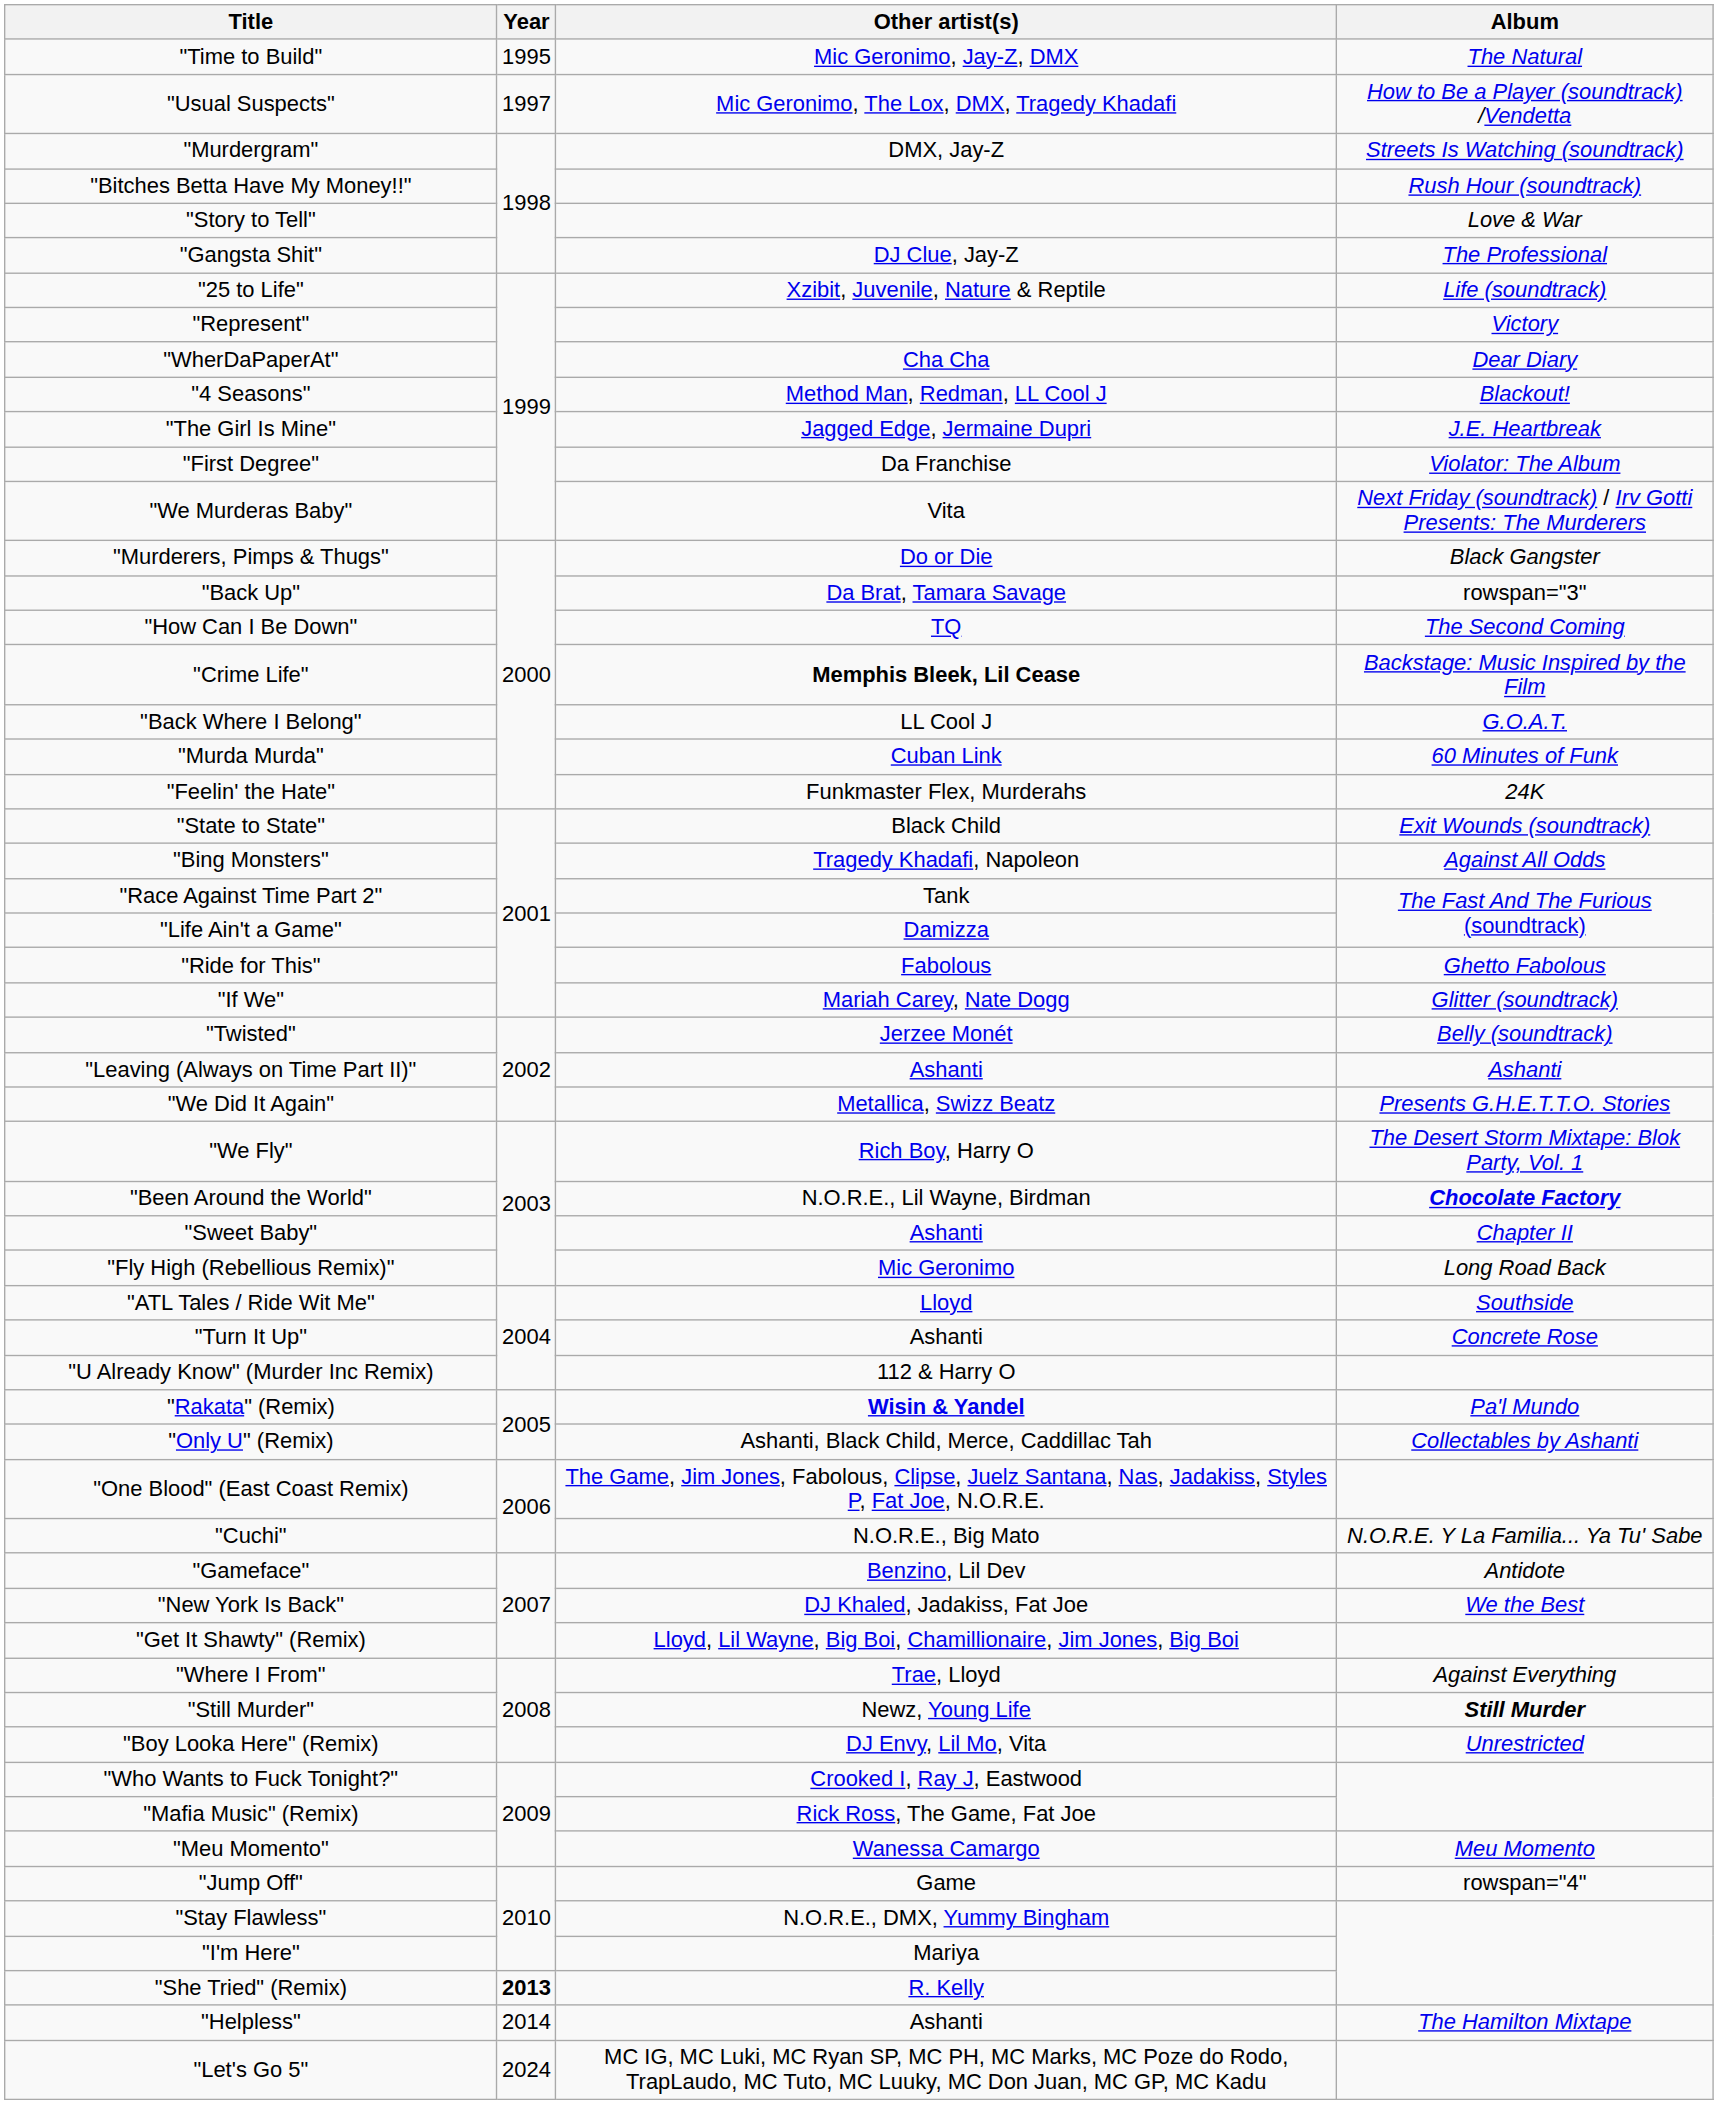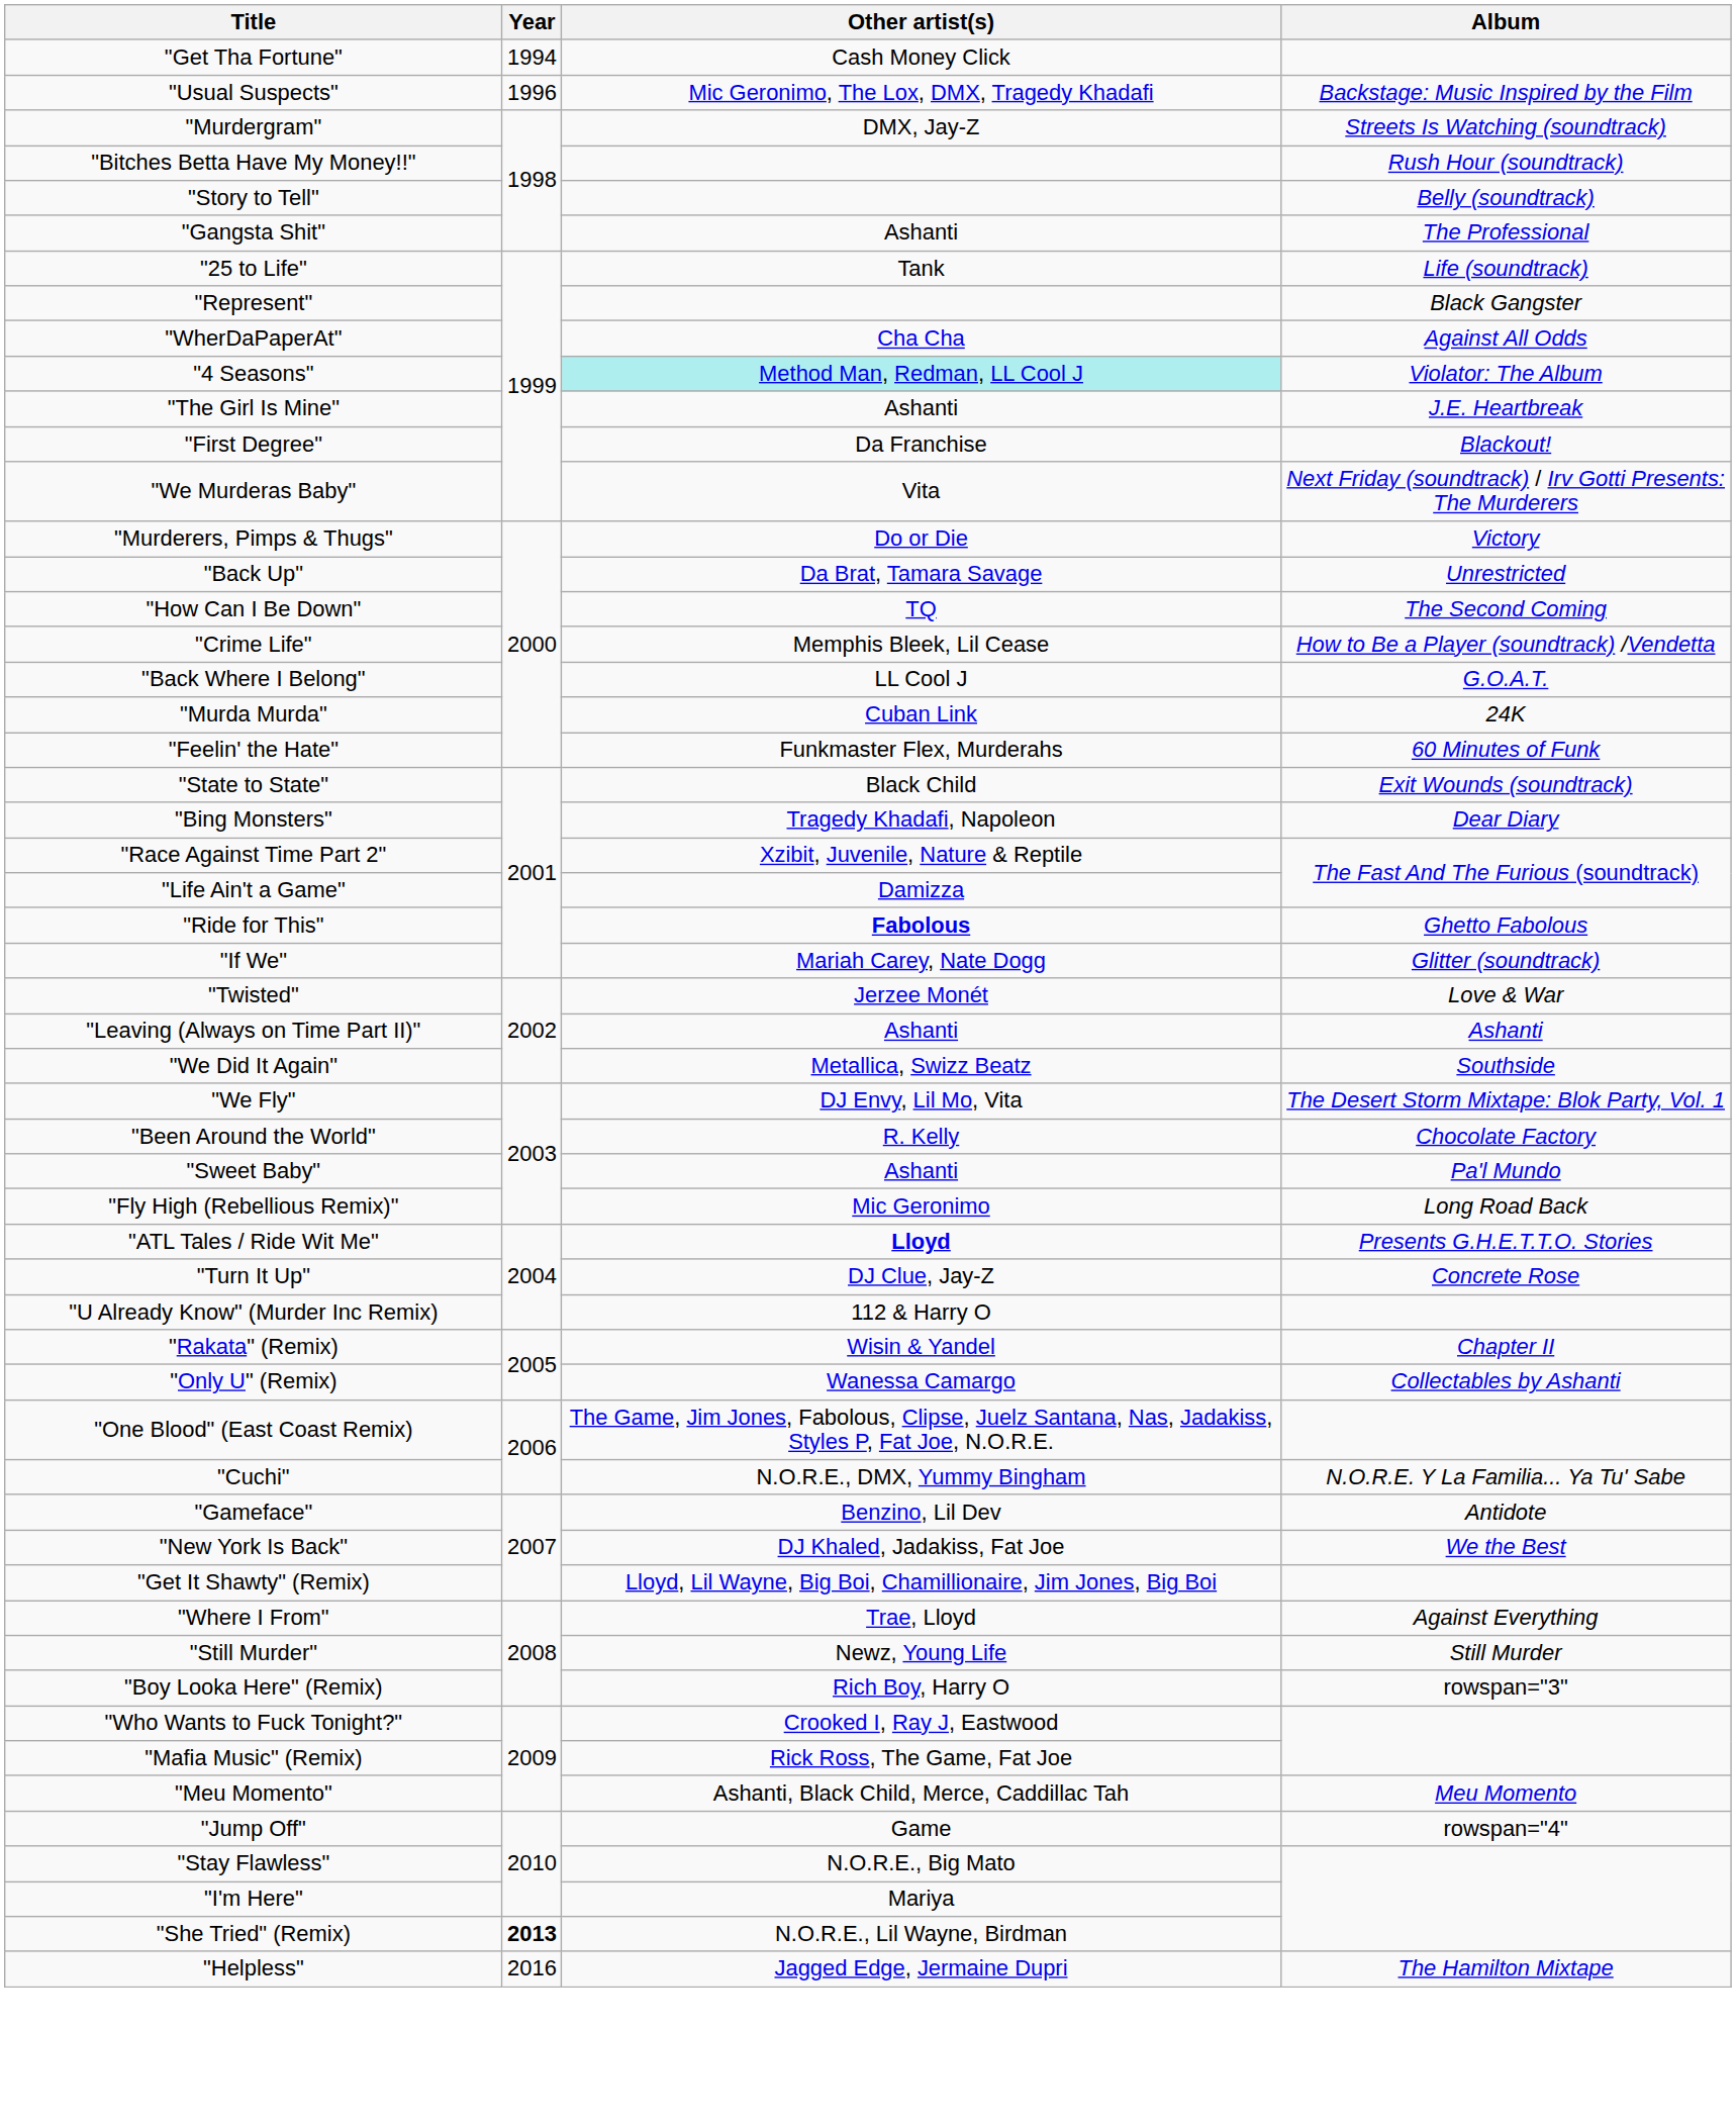+ row: "Get Tha Fortune" | 1994 | Cash Money Click
- row: "Time to Build" | 1995 | Mic Geronimo, Jay-Z, DMX | The Natural
"Usual Suspects" | Year: 1997 -> 1996
"Usual Suspects" | Album: How to Be a Player (soundtrack) /Vendetta -> Backstage: Music Inspired by the Film
"Story to Tell" | Album: Love & War -> Belly (soundtrack)
"Gangsta Shit" | Other artist(s): DJ Clue, Jay-Z -> Ashanti
"25 to Life" | Other artist(s): Xzibit, Juvenile, Nature & Reptile -> Tank
"Represent" | Album: Victory -> Black Gangster
"WherDaPaperAt" | Album: Dear Diary -> Against All Odds
"4 Seasons" | Other artist(s): no background -> paleturquoise background
"4 Seasons" | Album: Blackout! -> Violator: The Album
"The Girl Is Mine" | Other artist(s): Jagged Edge, Jermaine Dupri -> Ashanti
"First Degree" | Album: Violator: The Album -> Blackout!
"Murderers, Pimps & Thugs" | Album: Black Gangster -> Victory
"Back Up" | Album: rowspan="3" -> Unrestricted
"Crime Life" | Other artist(s): bold -> normal
"Crime Life" | Album: Backstage: Music Inspired by the Film -> How to Be a Player (soundtrack) /Vendetta
"Murda Murda" | Album: 60 Minutes of Funk -> 24K
"Feelin' the Hate" | Album: 24K -> 60 Minutes of Funk
"Bing Monsters" | Album: Against All Odds -> Dear Diary
"Race Against Time Part 2" | Other artist(s): Tank -> Xzibit, Juvenile, Nature & Reptile
"Ride for This" | Other artist(s): normal -> bold
"Twisted" | Album: Belly (soundtrack) -> Love & War
"We Did It Again" | Album: Presents G.H.E.T.T.O. Stories -> Southside
"We Fly" | Other artist(s): Rich Boy, Harry O -> DJ Envy, Lil Mo, Vita
"Been Around the World" | Other artist(s): N.O.R.E., Lil Wayne, Birdman -> R. Kelly
"Been Around the World" | Album: bold -> normal
"Sweet Baby" | Album: Chapter II -> Pa'l Mundo
"ATL Tales / Ride Wit Me" | Other artist(s): normal -> bold
"ATL Tales / Ride Wit Me" | Album: Southside -> Presents G.H.E.T.T.O. Stories
"Turn It Up" | Other artist(s): Ashanti -> DJ Clue, Jay-Z
"Rakata" (Remix) | Other artist(s): bold -> normal
"Rakata" (Remix) | Album: Pa'l Mundo -> Chapter II
"Only U" (Remix) | Other artist(s): Ashanti, Black Child, Merce, Caddillac Tah -> Wanessa Camargo
"Cuchi" | Other artist(s): N.O.R.E., Big Mato -> N.O.R.E., DMX, Yummy Bingham
"Still Murder" | Album: bold -> normal
"Boy Looka Here" (Remix) | Other artist(s): DJ Envy, Lil Mo, Vita -> Rich Boy, Harry O
"Boy Looka Here" (Remix) | Album: Unrestricted -> rowspan="3"
"Meu Momento" | Other artist(s): Wanessa Camargo -> Ashanti, Black Child, Merce, Caddillac Tah
"Stay Flawless" | Other artist(s): N.O.R.E., DMX, Yummy Bingham -> N.O.R.E., Big Mato
"She Tried" (Remix) | Other artist(s): R. Kelly -> N.O.R.E., Lil Wayne, Birdman
"Helpless" | Year: 2014 -> 2016
"Helpless" | Other artist(s): Ashanti -> Jagged Edge, Jermaine Dupri
- row: "Let's Go 5" | 2024 | MC IG, MC Luki, MC Ryan SP, MC PH, MC Marks, MC Poze do Rodo, TrapLaudo, MC Tuto, MC Luuky, MC Don Juan, MC GP, MC Kadu
